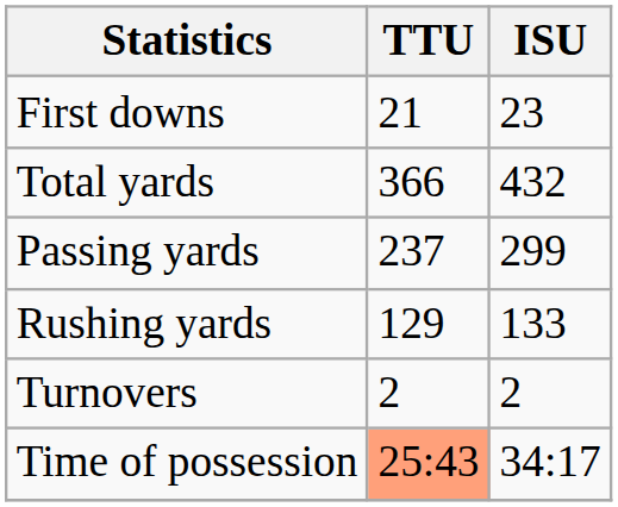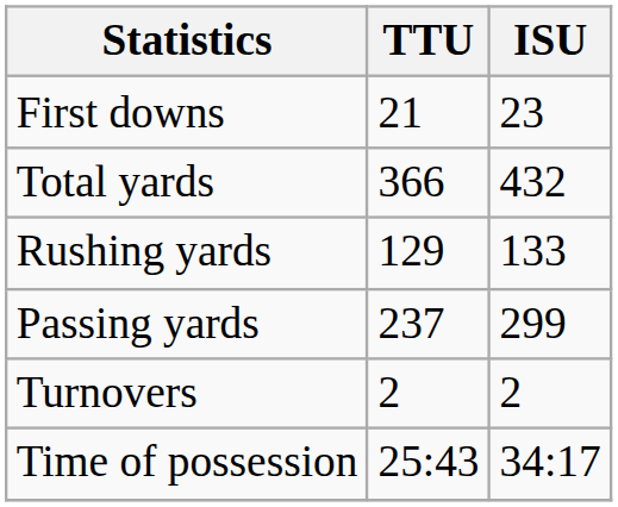rows swapped: Rushing yards <-> Passing yards
Time of possession | TTU: lightsalmon background -> no background
